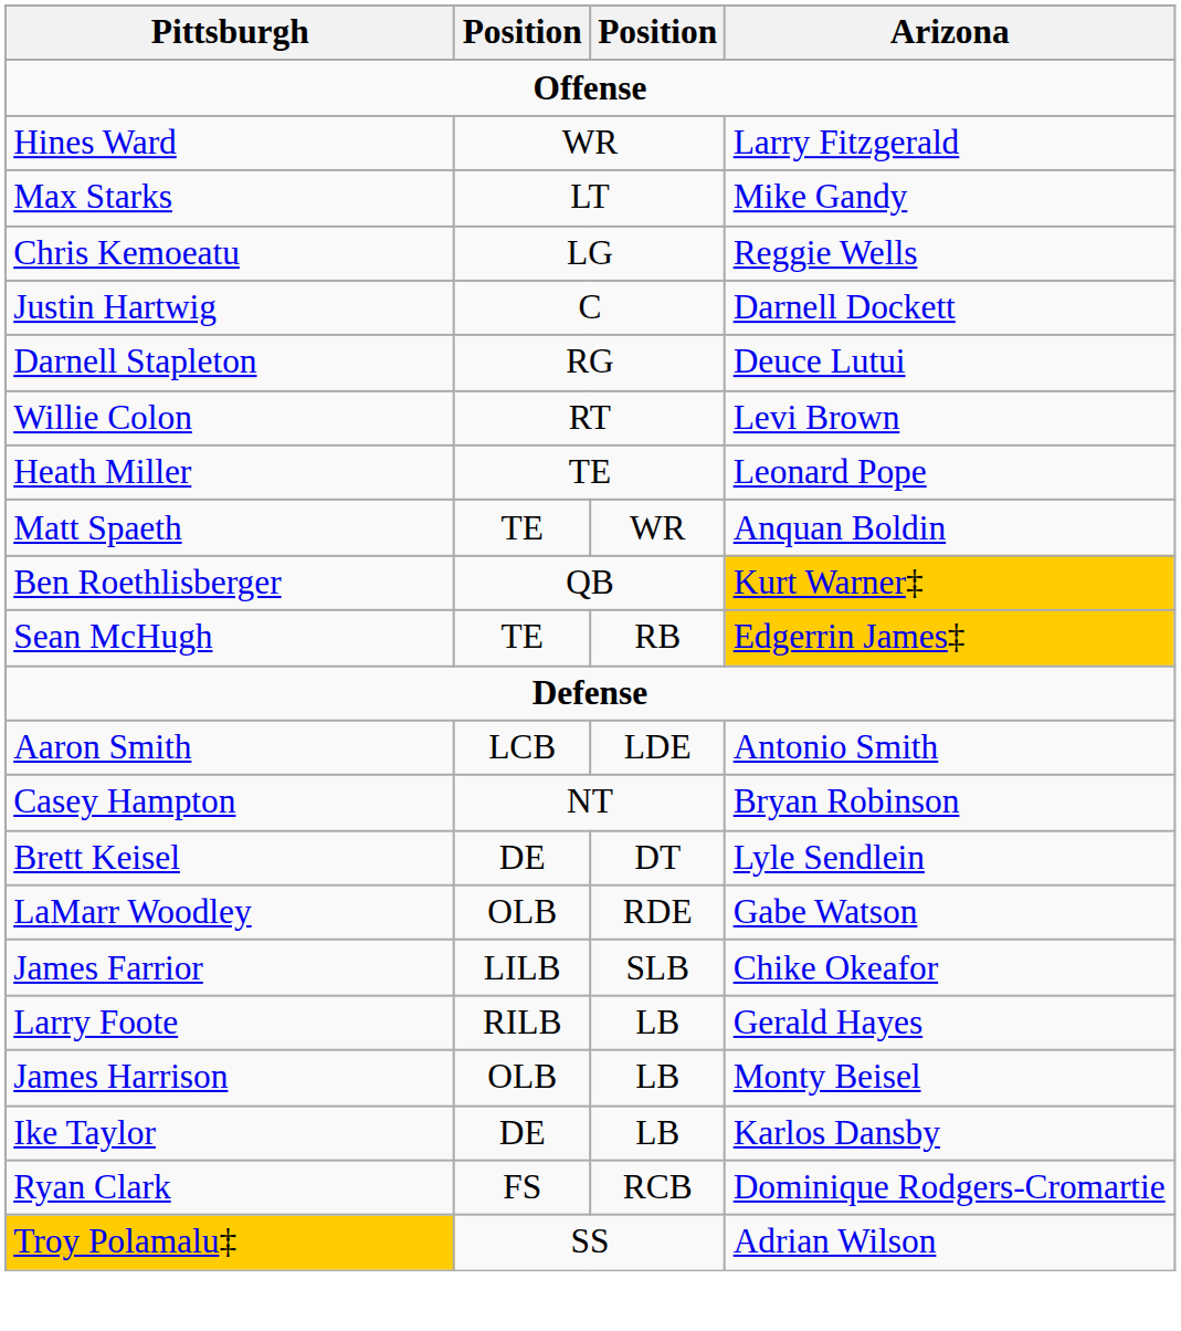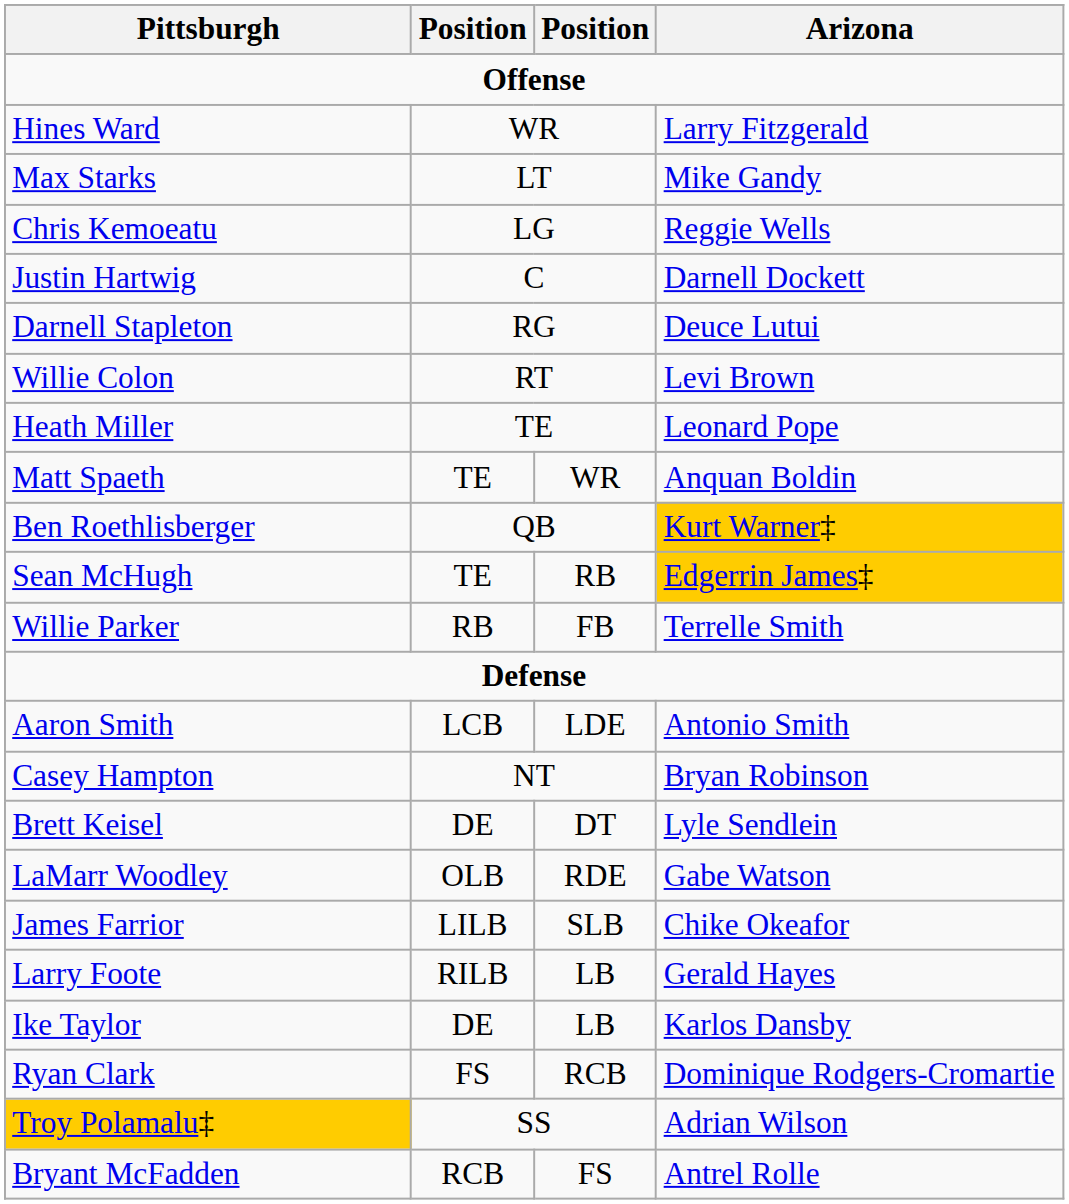+ row: Willie Parker | RB | FB | Terrelle Smith
- row: James Harrison | OLB | LB | Monty Beisel
+ row: Bryant McFadden | RCB | FS | Antrel Rolle
